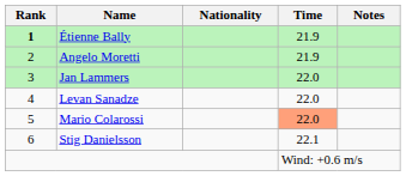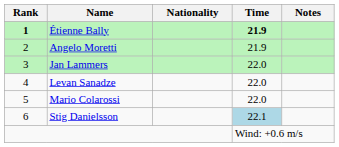Étienne Bally | Time: normal -> bold
Mario Colarossi | Time: lightsalmon background -> no background
Stig Danielsson | Time: no background -> lightblue background
